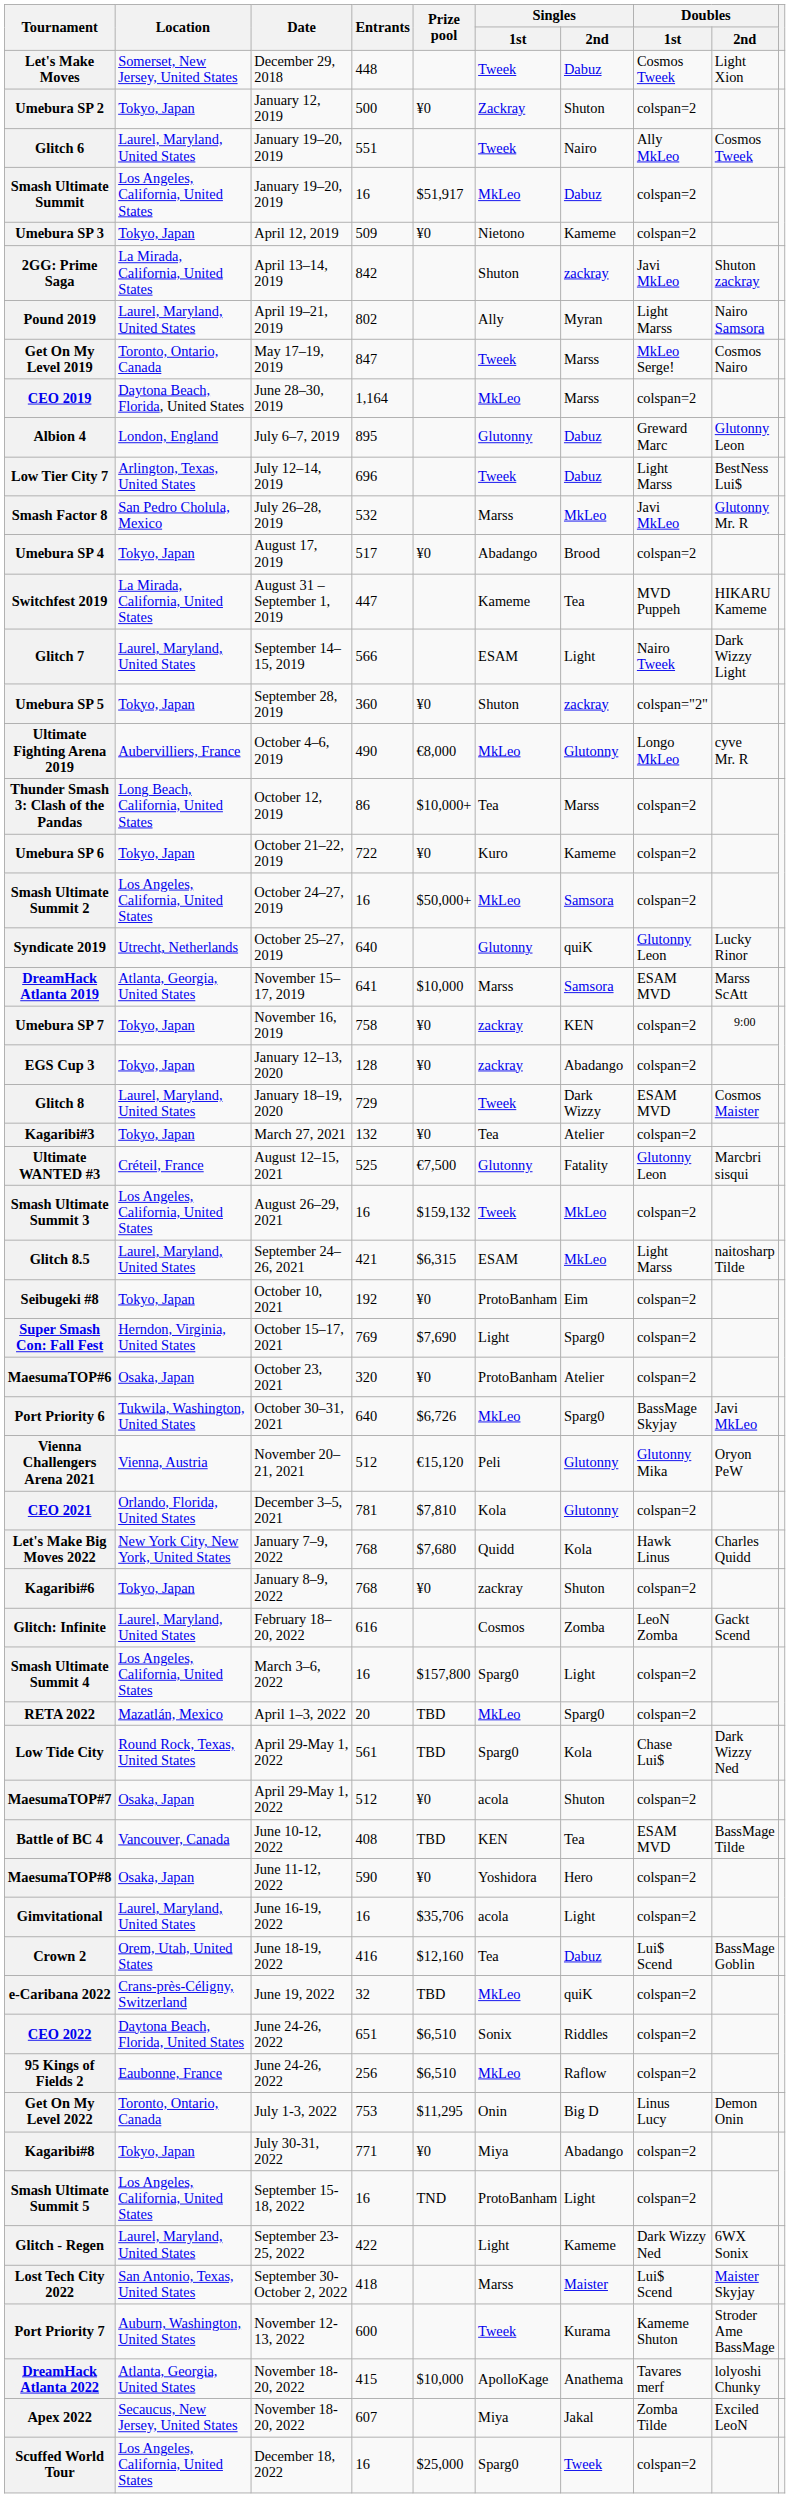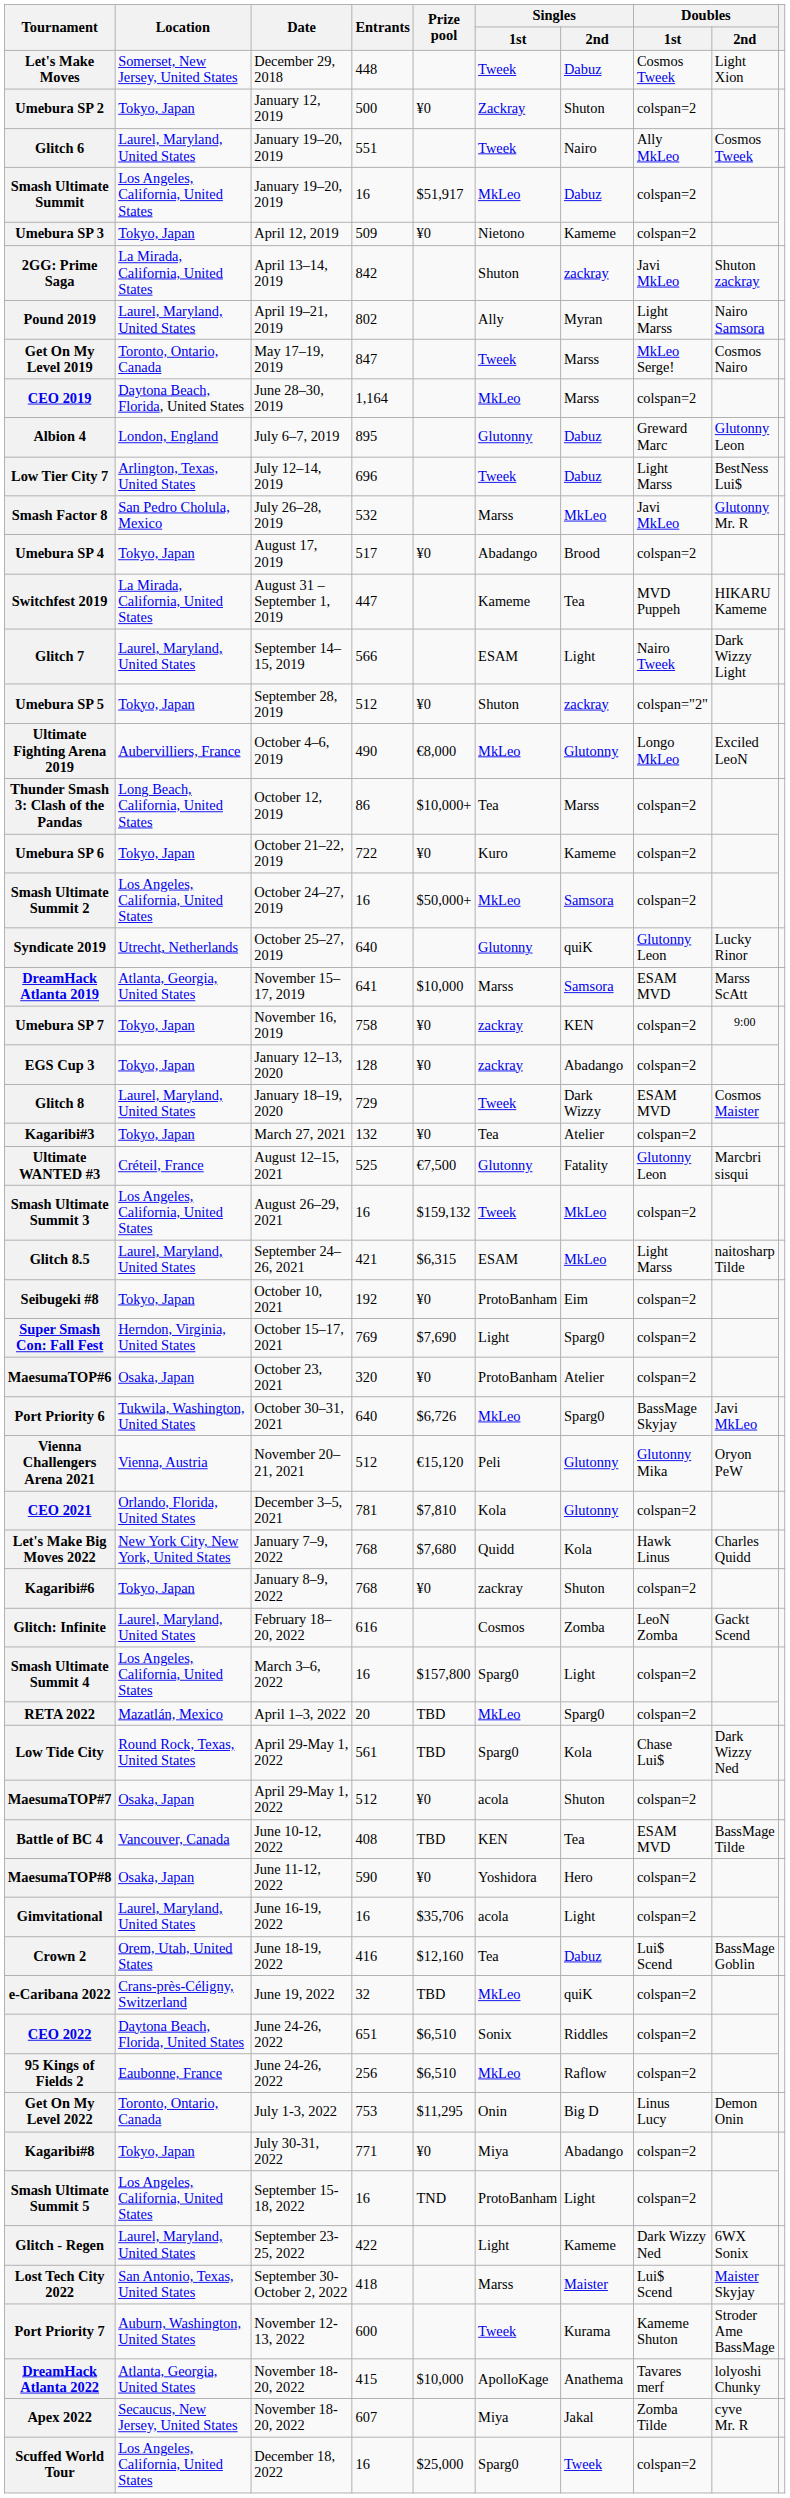Umebura SP 5 | Entrants: 360 -> 512
Ultimate Fighting Arena 2019 | Doubles / 2nd: cyve Mr. R -> Exciled LeoN
Apex 2022 | Doubles / 2nd: Exciled LeoN -> cyve Mr. R
